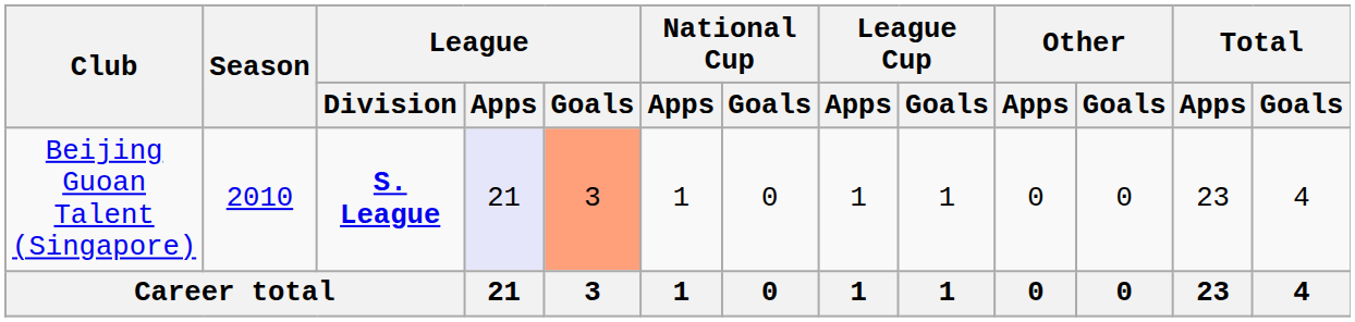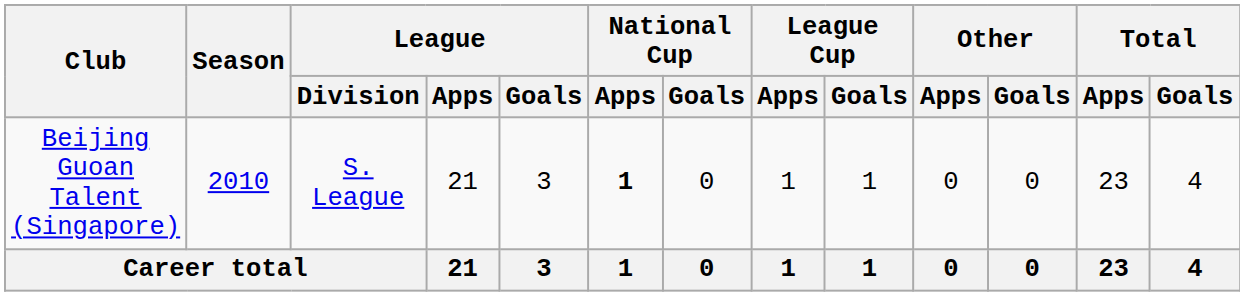Beijing Guoan Talent (Singapore) | League / Division: bold -> normal
Beijing Guoan Talent (Singapore) | League / Apps: lavender background -> no background
Beijing Guoan Talent (Singapore) | League / Goals: lightsalmon background -> no background
Beijing Guoan Talent (Singapore) | National Cup / Apps: normal -> bold
